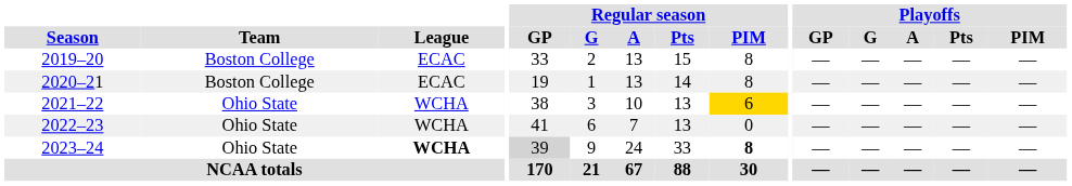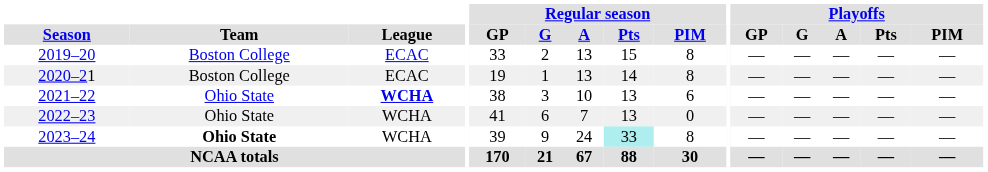2021–22 | League: normal -> bold
2021–22 | Regular season / PIM: gold background -> no background
2023–24 | Team: normal -> bold
2023–24 | League: bold -> normal
2023–24 | Regular season / GP: lightgrey background -> no background
2023–24 | Regular season / Pts: no background -> paleturquoise background
2023–24 | Regular season / PIM: bold -> normal
